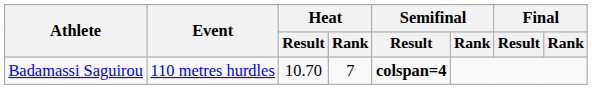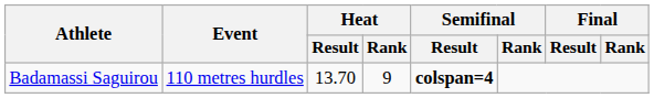Badamassi Saguirou | Heat / Result: 10.70 -> 13.70
Badamassi Saguirou | Heat / Rank: 7 -> 9
